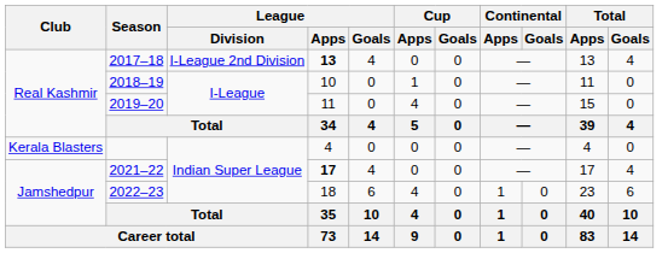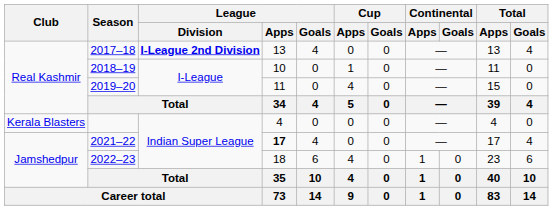2017–18 | League / Division: normal -> bold
2017–18 | League / Apps: bold -> normal
